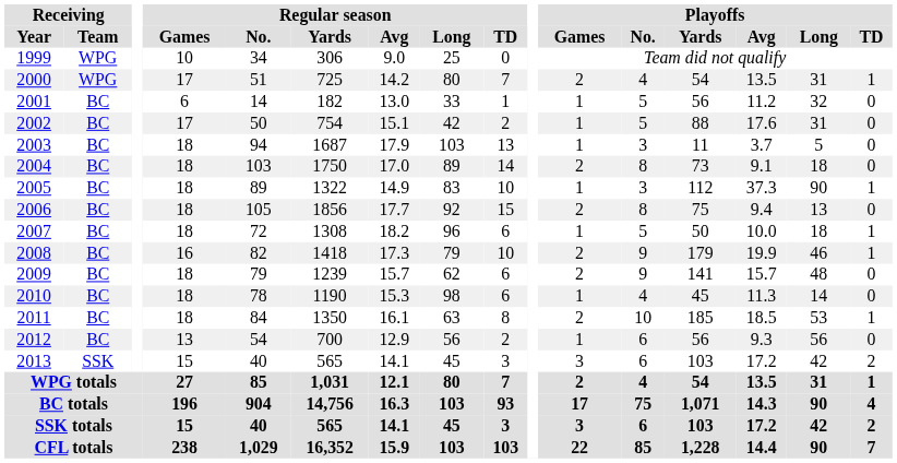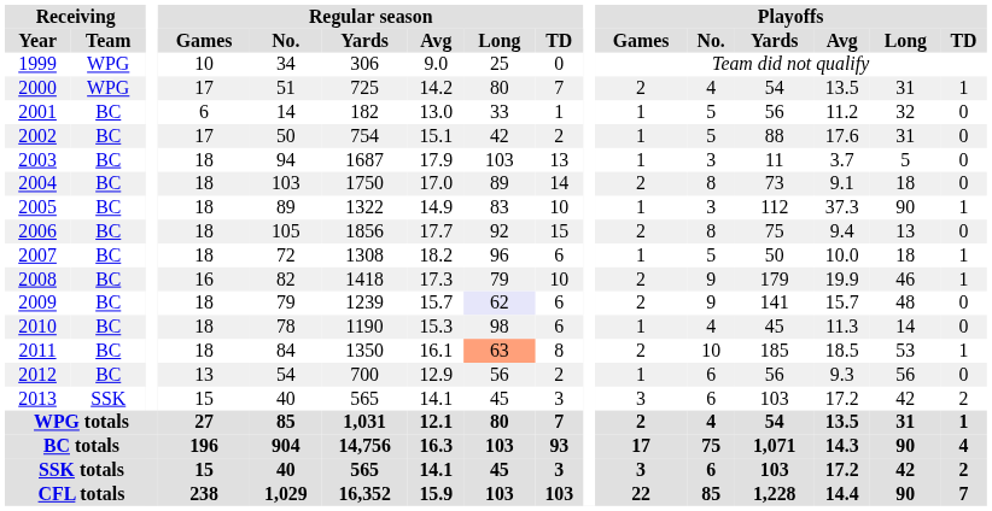2009 | Regular season / Long: no background -> lavender background
2011 | Regular season / Long: no background -> lightsalmon background
